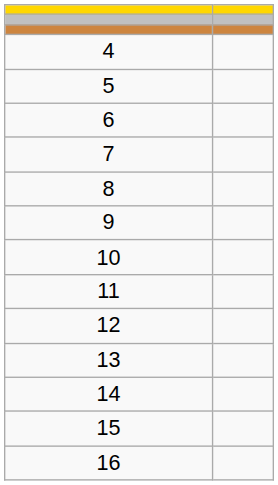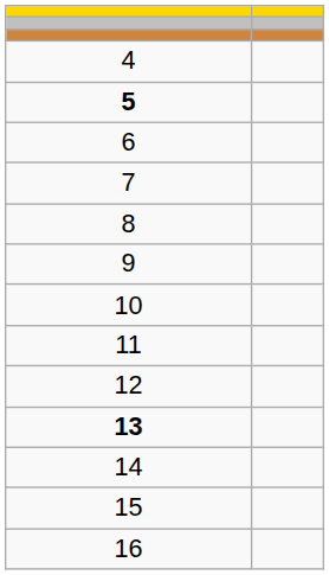row 5 | column 1: normal -> bold
row 13 | column 1: normal -> bold
